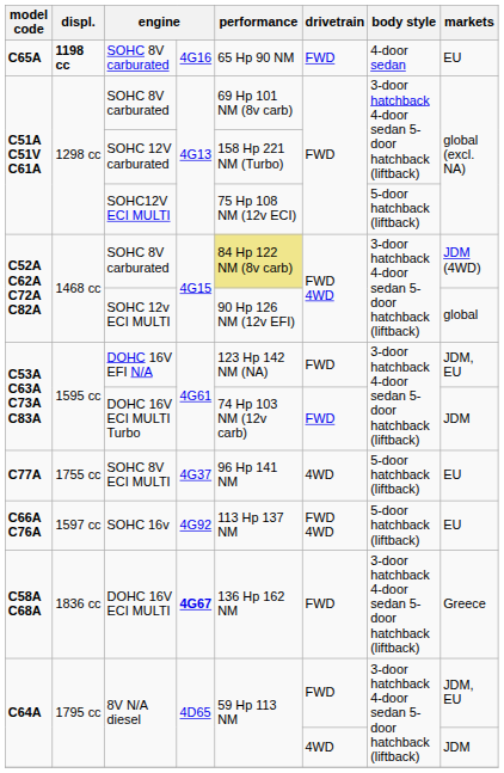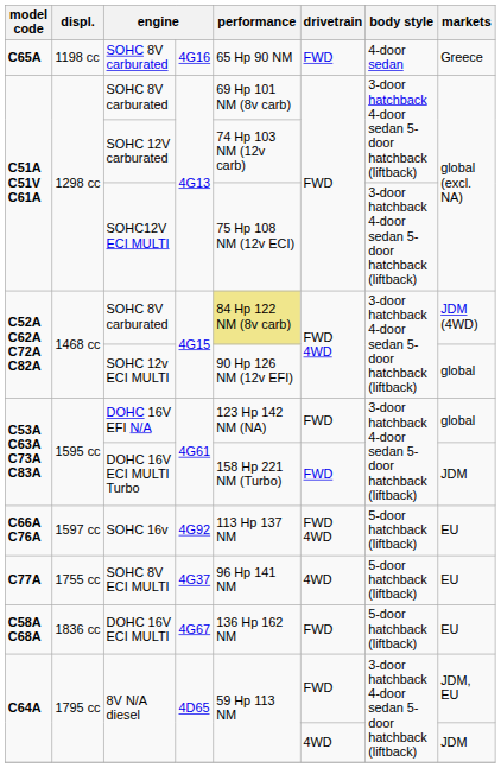C65A / SOHC 8V carburated | displ.: bold -> normal
C65A / SOHC 8V carburated | markets: EU -> Greece
SOHC 12V carburated | performance: 158 Hp 221 NM (Turbo) -> 74 Hp 103 NM (12v carb)
SOHC12V ECI MULTI | body style: 5-door hatchback (liftback) -> 3-door hatchback 4-door sedan 5-door hatchback (liftback)
DOHC 16V EFI N/A | markets: JDM, EU -> global
DOHC 16V ECI MULTI Turbo | performance: 74 Hp 103 NM (12v carb) -> 158 Hp 221 NM (Turbo)
rows swapped: SOHC 16v <-> SOHC 8V ECI MULTI
DOHC 16V ECI MULTI | column 4: bold -> normal
DOHC 16V ECI MULTI | body style: 3-door hatchback 4-door sedan 5-door hatchback (liftback) -> 5-door hatchback (liftback)
DOHC 16V ECI MULTI | markets: Greece -> EU
